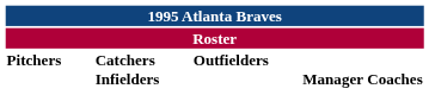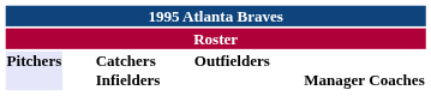Pitchers | column 1: no background -> lavender background
